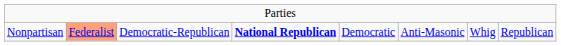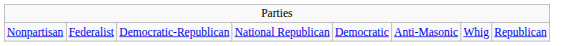Nonpartisan | column 2: lightsalmon background -> no background
Nonpartisan | column 4: bold -> normal
